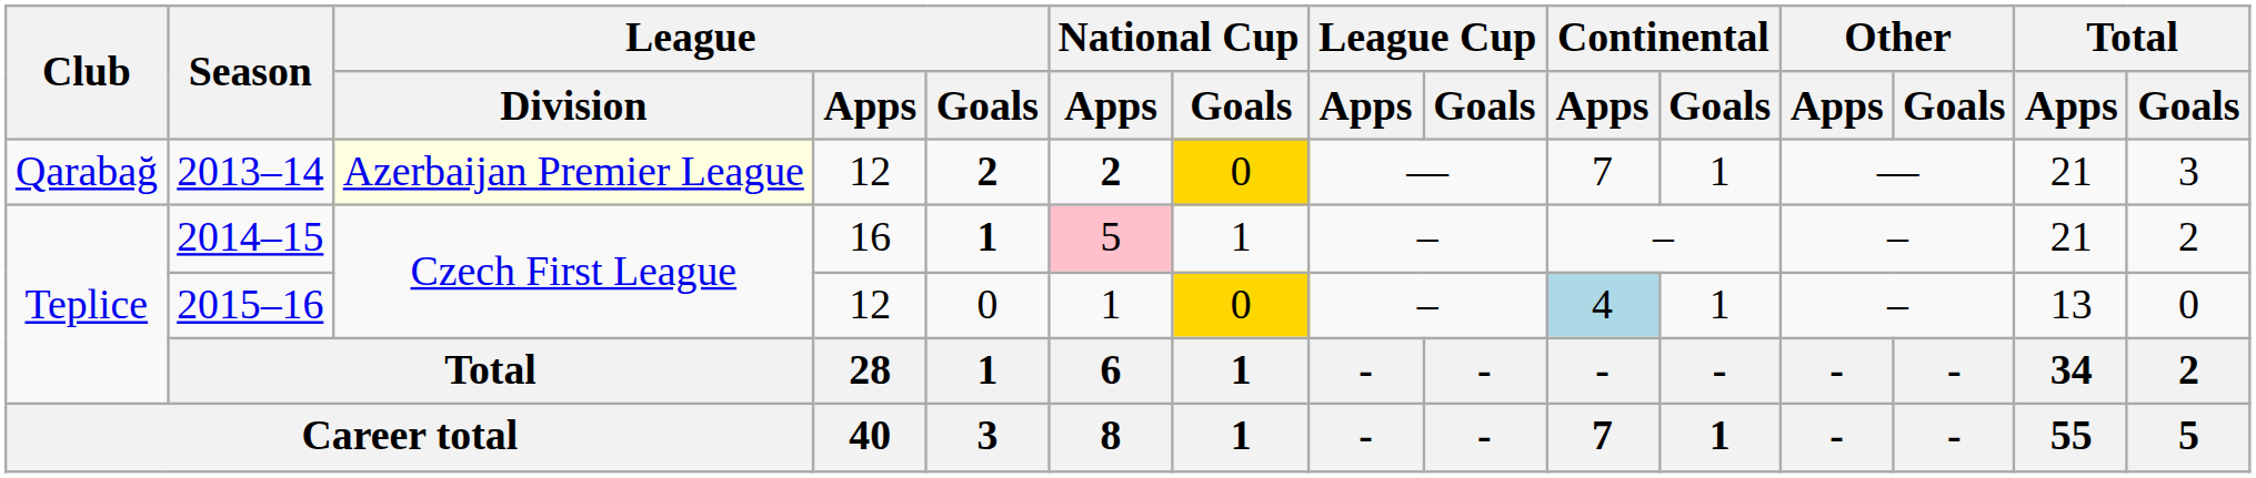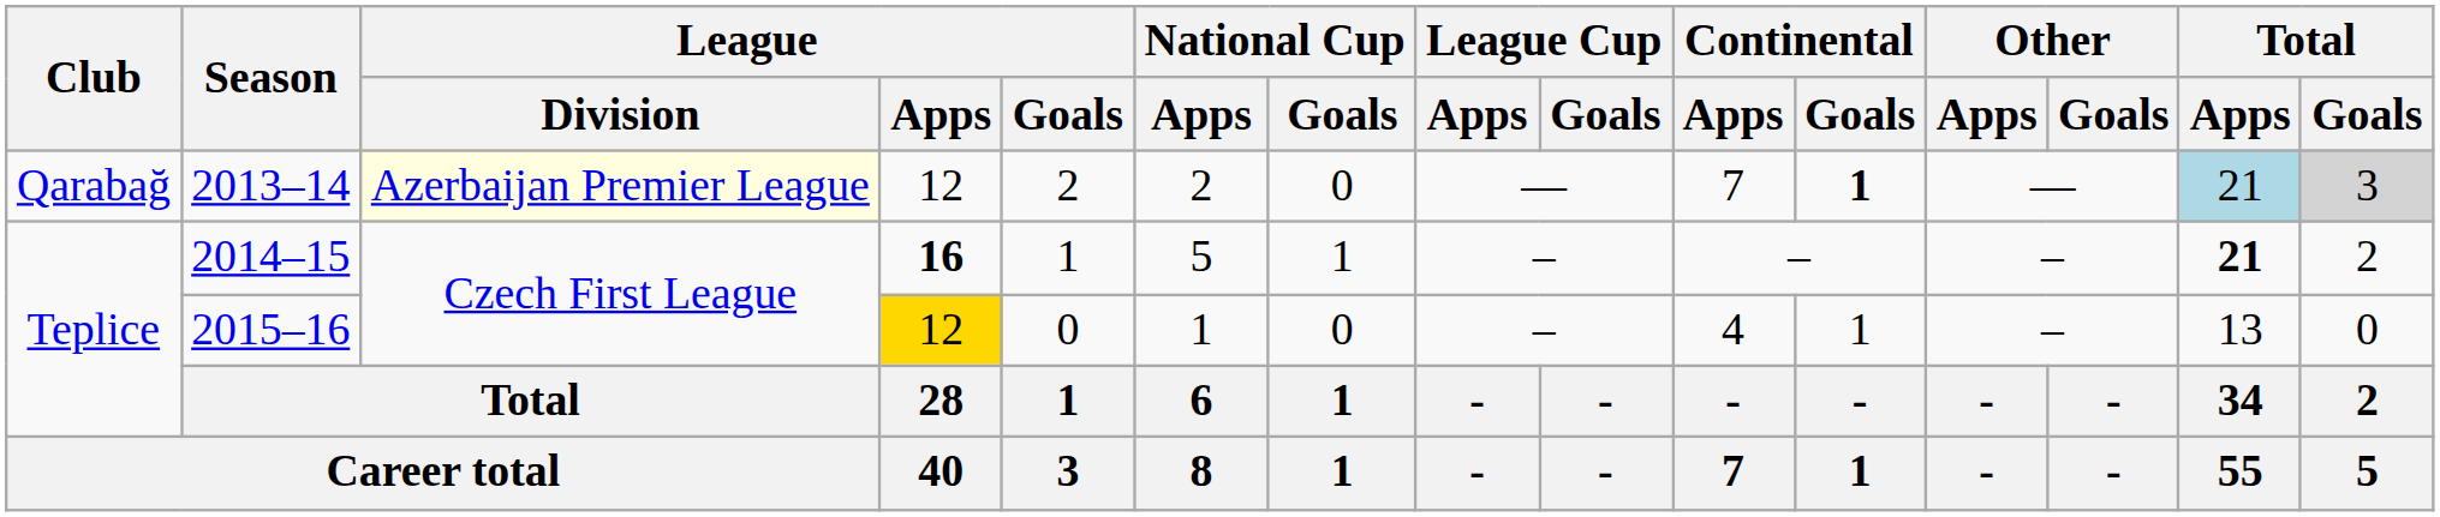2013–14 | League / Goals: bold -> normal
2013–14 | National Cup / Apps: bold -> normal
2013–14 | National Cup / Goals: gold background -> no background
2013–14 | Continental / Goals: normal -> bold
2013–14 | Total / Apps: no background -> lightblue background
2013–14 | Total / Goals: no background -> lightgrey background
2014–15 | League / Apps: normal -> bold
2014–15 | League / Goals: bold -> normal
2014–15 | National Cup / Apps: pink background -> no background
2014–15 | Total / Apps: normal -> bold
2015–16 | League / Apps: no background -> gold background
2015–16 | National Cup / Goals: gold background -> no background
2015–16 | Continental / Apps: lightblue background -> no background
